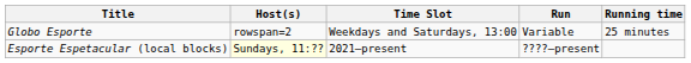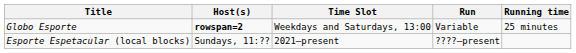Globo Esporte | Host(s): normal -> bold
Esporte Espetacular (local blocks) | Host(s): lightyellow background -> no background
